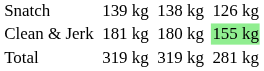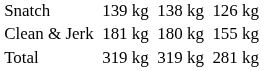Clean & Jerk | column 4: lightgreen background -> no background
